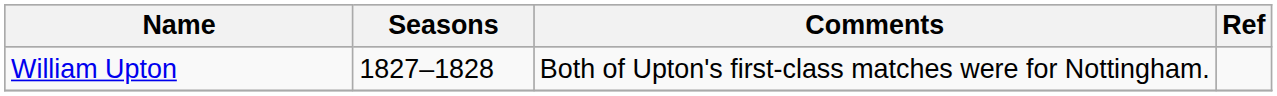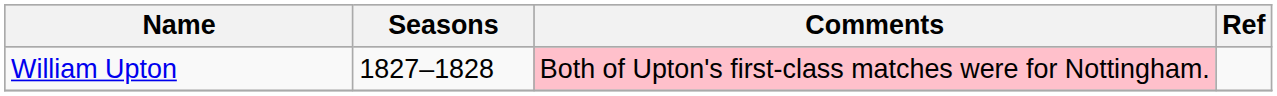William Upton | Comments: no background -> pink background
